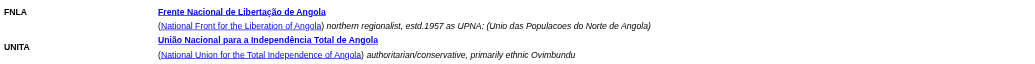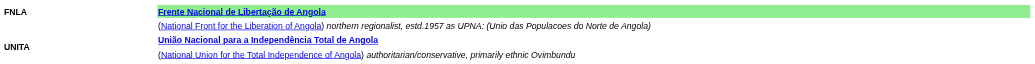Frente Nacional de Libertação de Angola | column 2: no background -> lightgreen background
